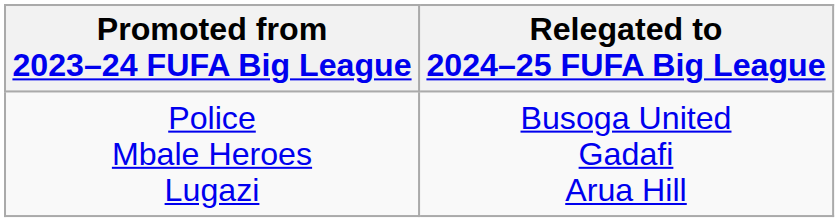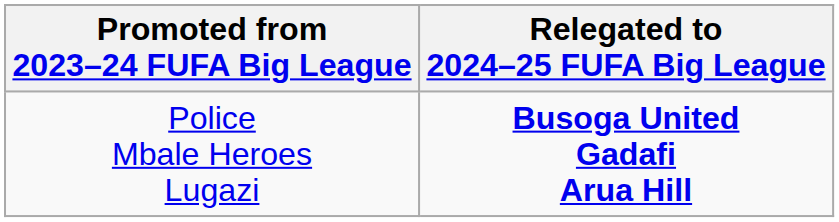Police Mbale Heroes Lugazi | Relegated to 2024–25 FUFA Big League: normal -> bold
